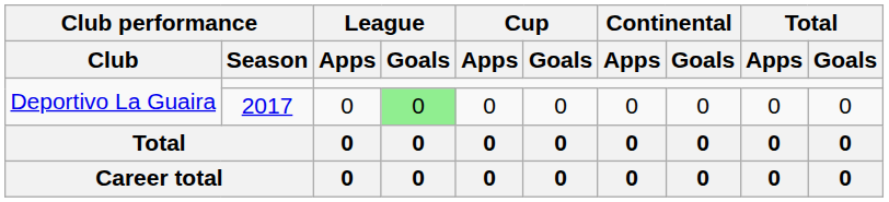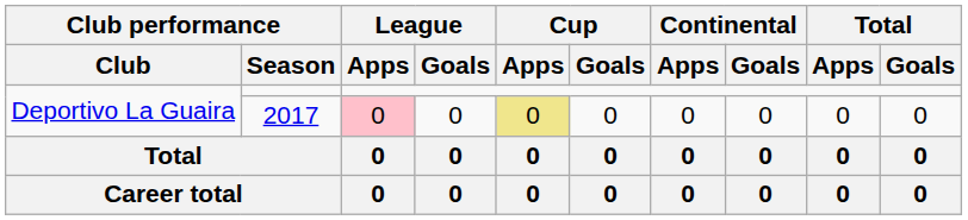2017 | League / Apps: no background -> pink background
2017 | League / Goals: lightgreen background -> no background
2017 | Cup / Apps: no background -> khaki background
